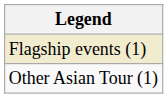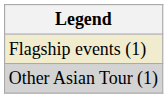row 3 | column 1: no background -> lightgrey background
